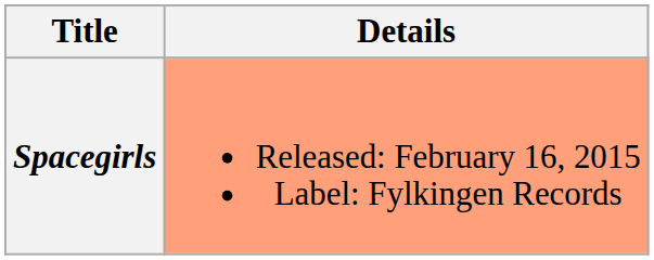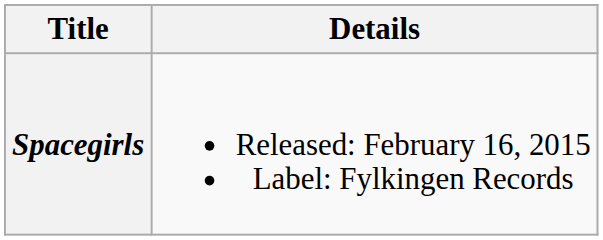Spacegirls | Details: lightsalmon background -> no background
